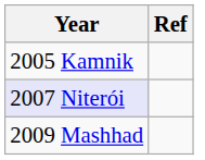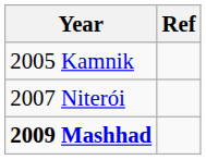2007 Niterói | Year: lavender background -> no background
2009 Mashhad | Year: normal -> bold
